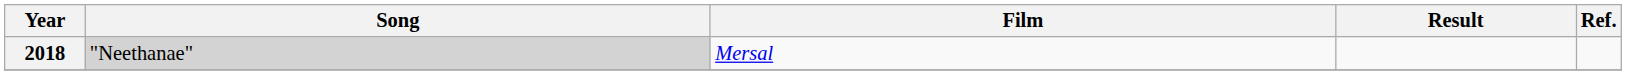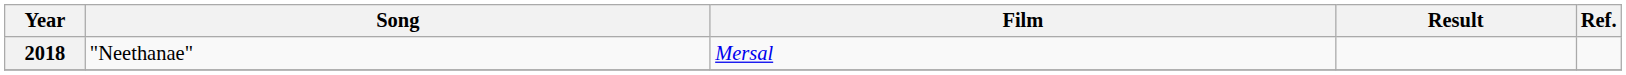2018 | Song: lightgrey background -> no background
